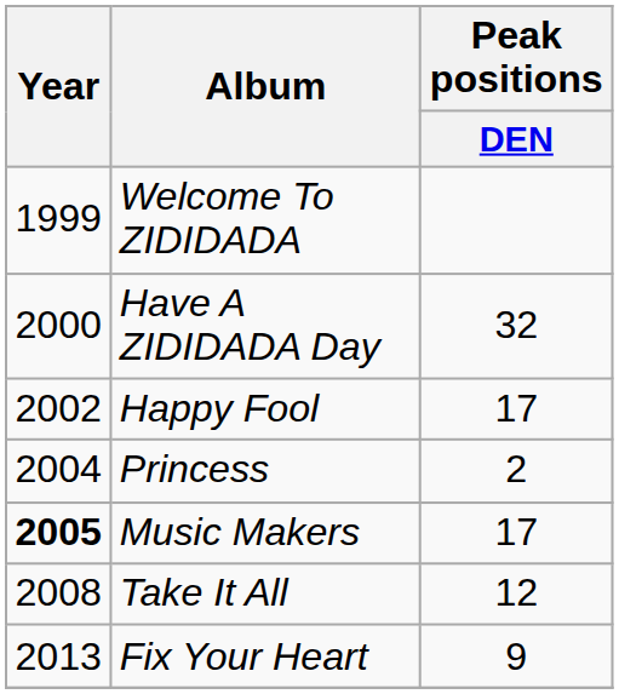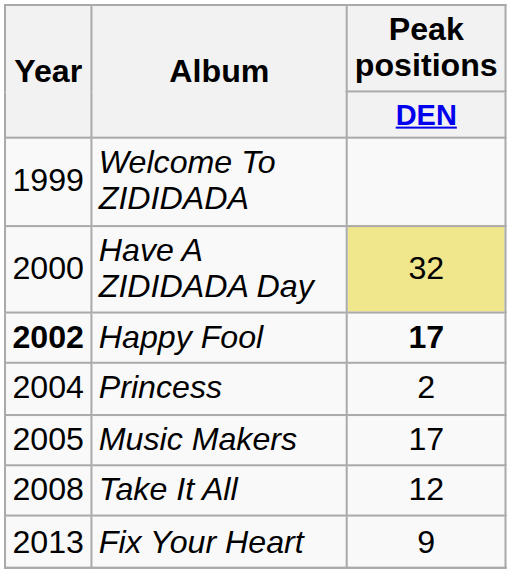Have A ZIDIDADA Day | Peak positions / DEN: no background -> khaki background
Happy Fool | Year: normal -> bold
Happy Fool | Peak positions / DEN: normal -> bold
Music Makers | Year: bold -> normal
